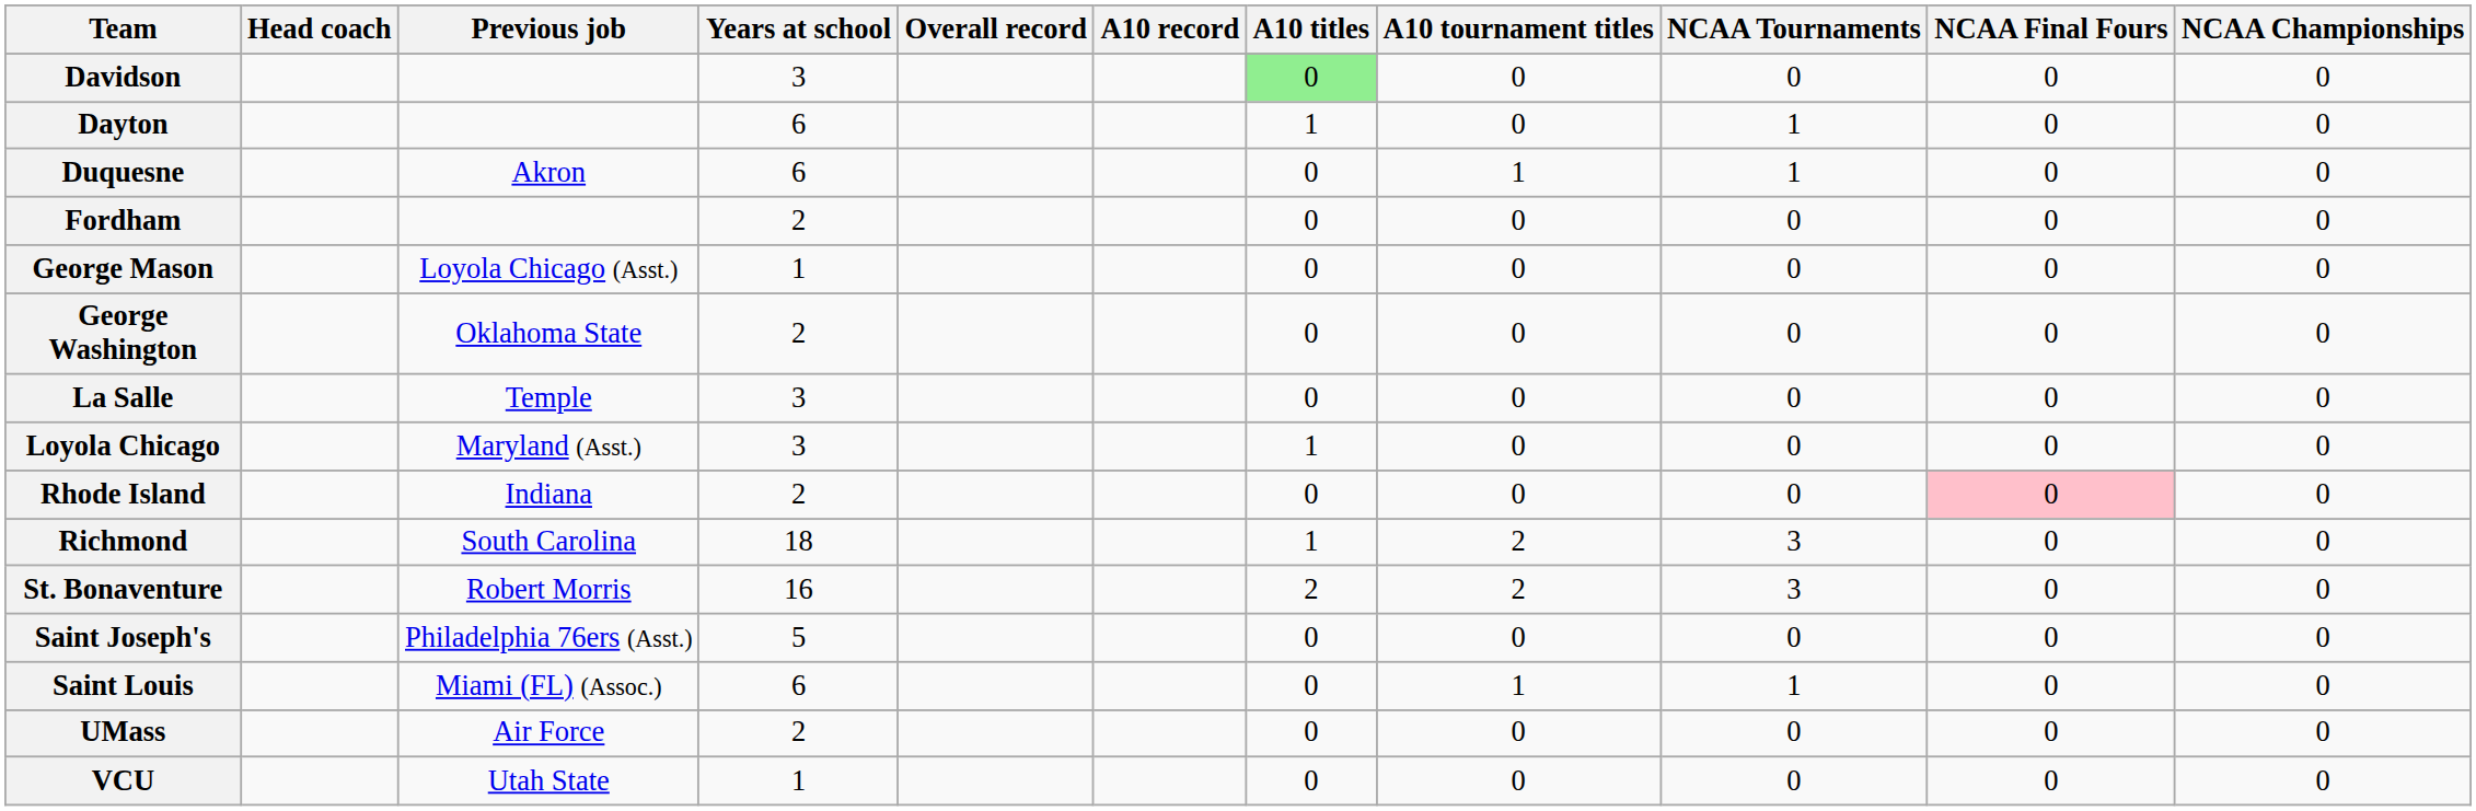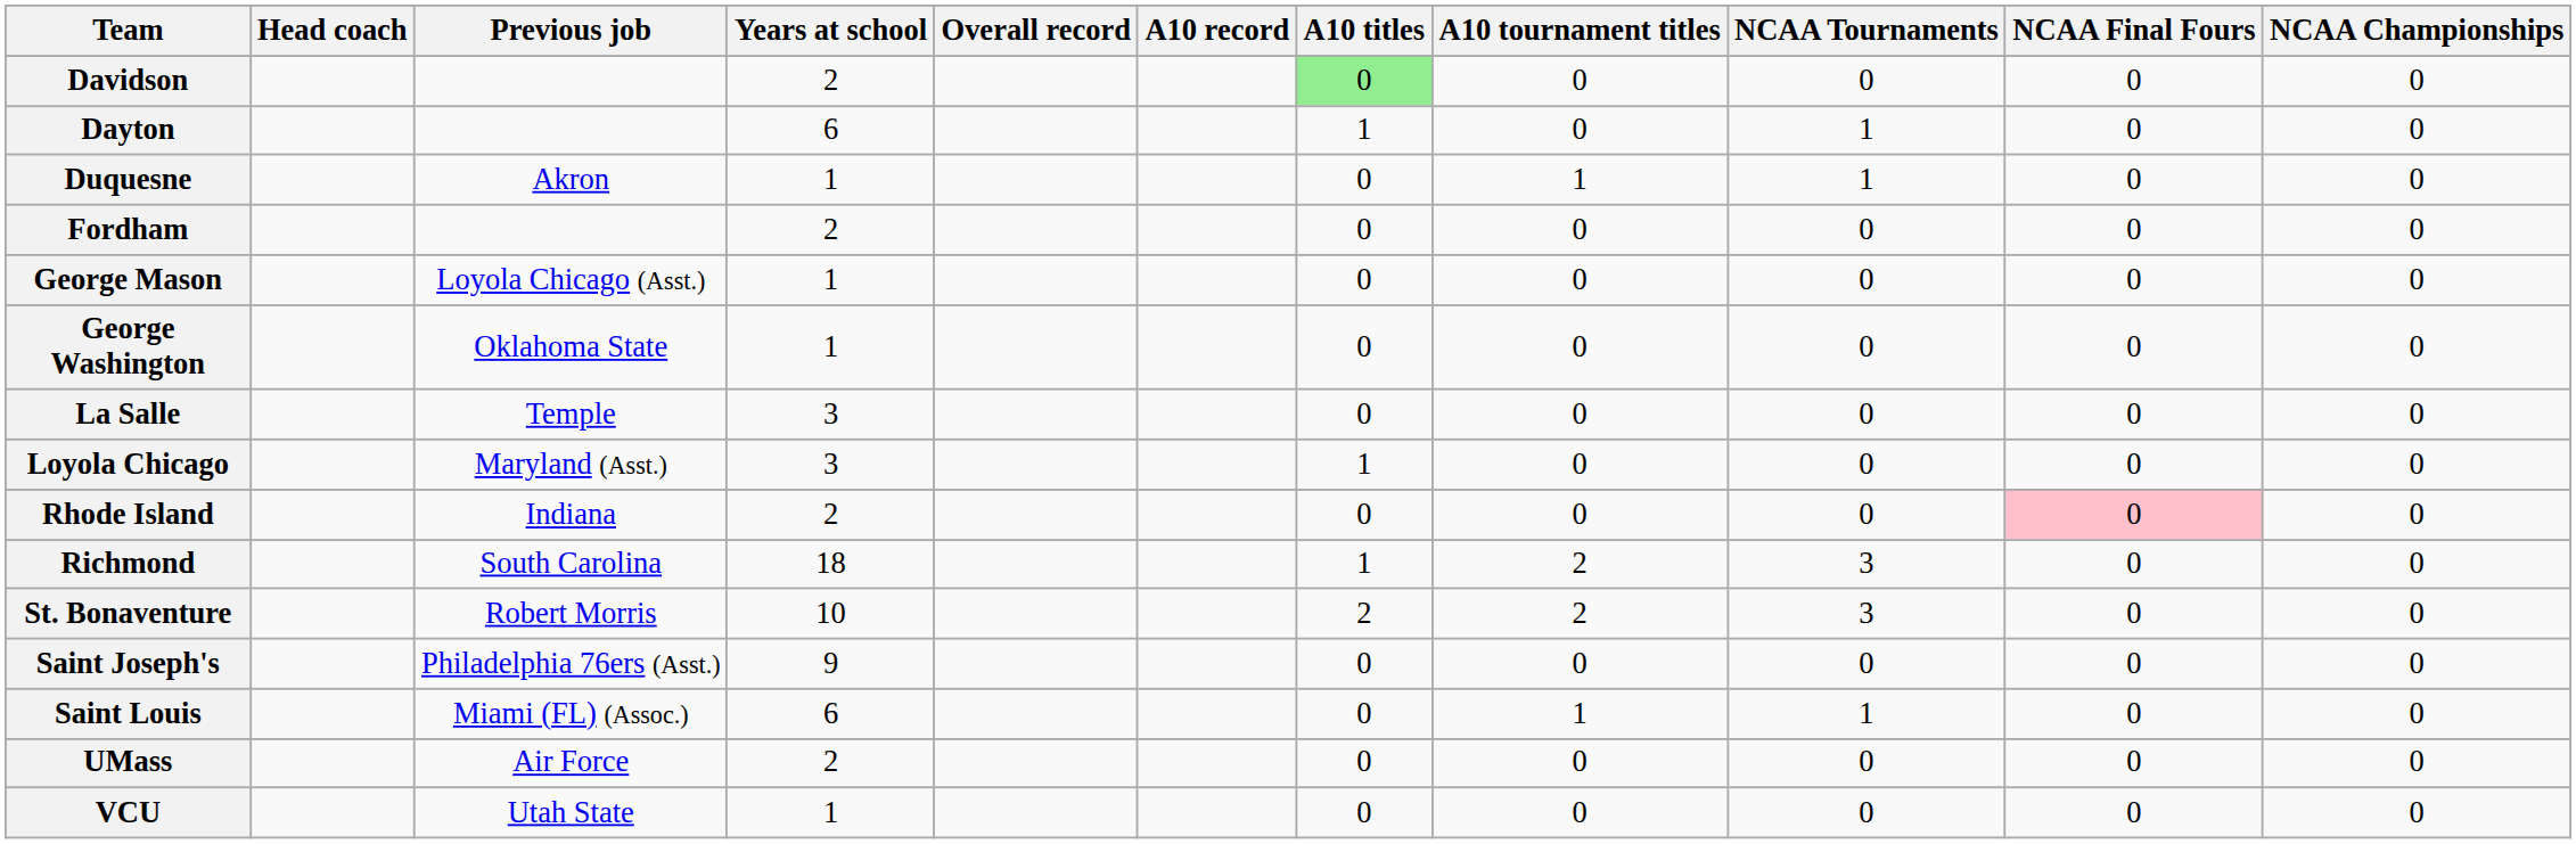Davidson | Years at school: 3 -> 2
Duquesne | Years at school: 6 -> 1
George Washington | Years at school: 2 -> 1
St. Bonaventure | Years at school: 16 -> 10
Saint Joseph's | Years at school: 5 -> 9
